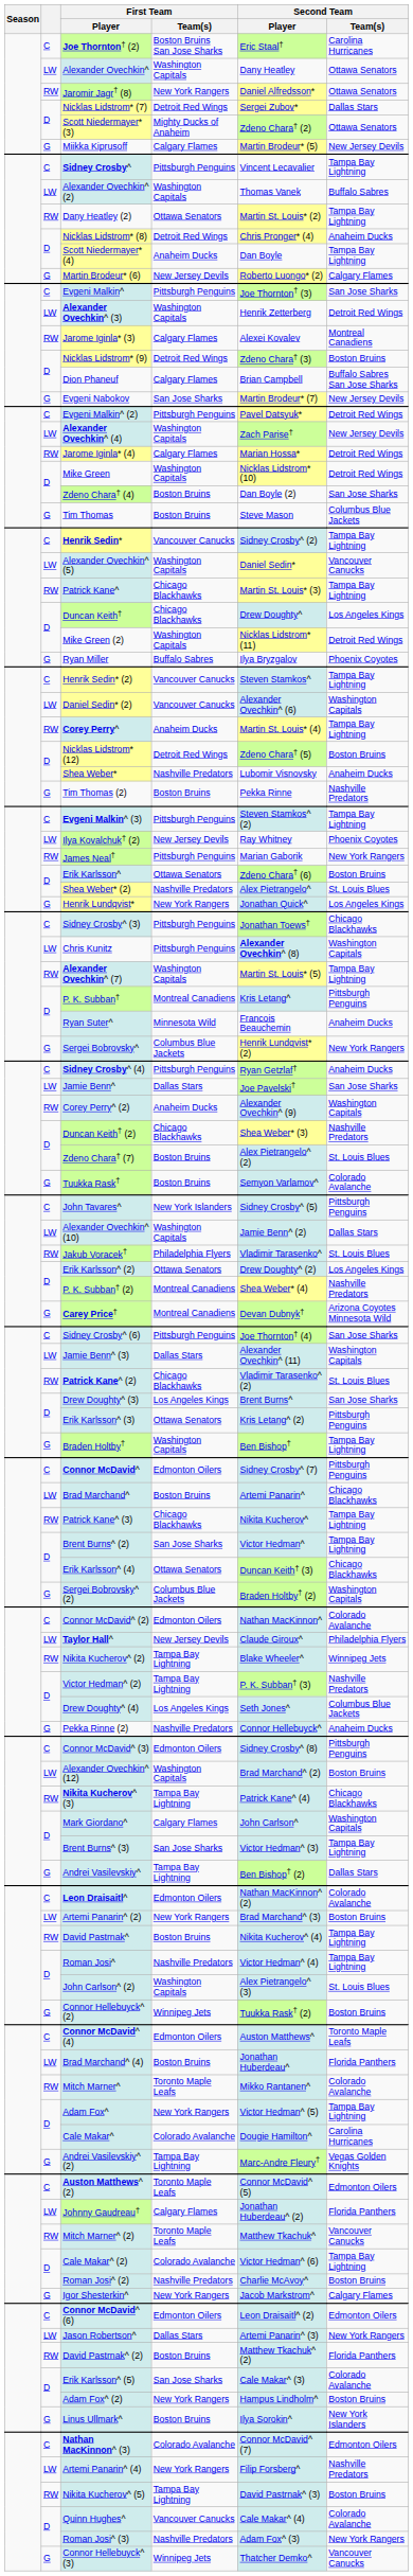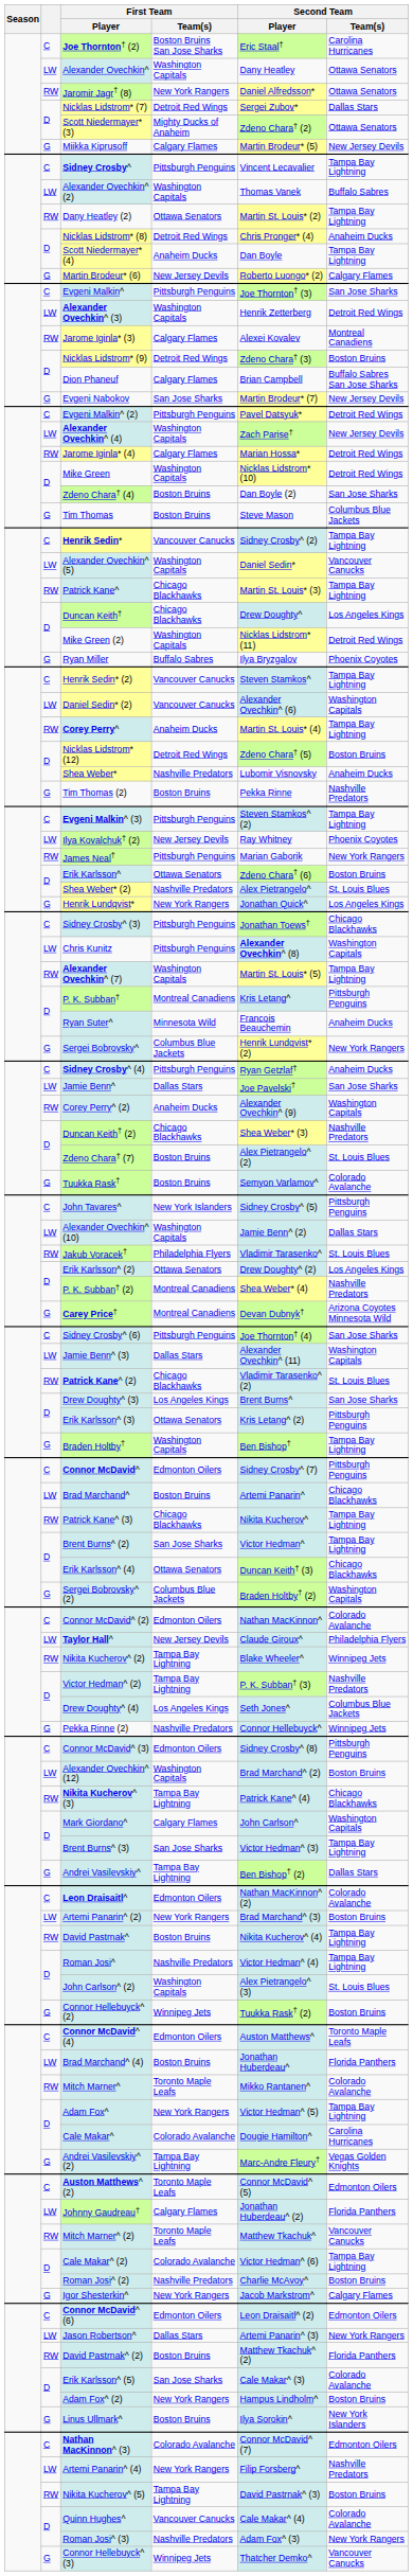Pekka Rinne (2) | Second Team / Team(s): Anaheim Ducks -> Winnipeg Jets
